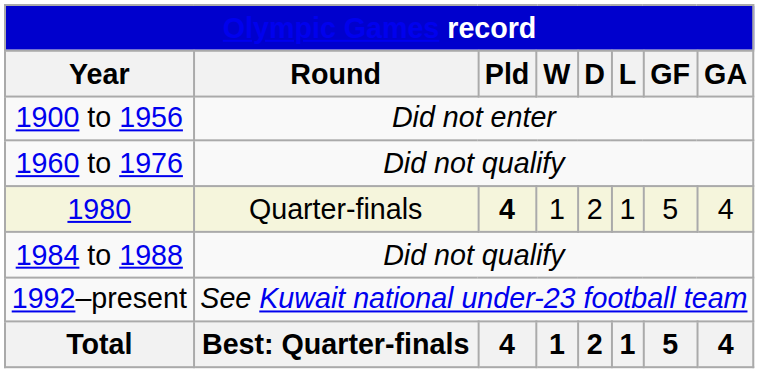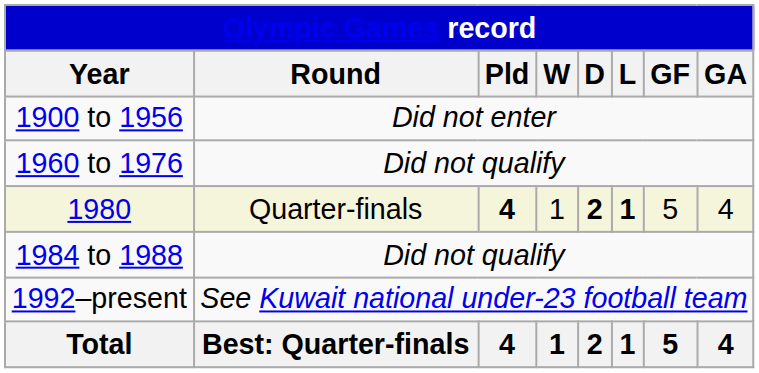1980 | Olympic Games record / D: normal -> bold
1980 | Olympic Games record / L: normal -> bold
